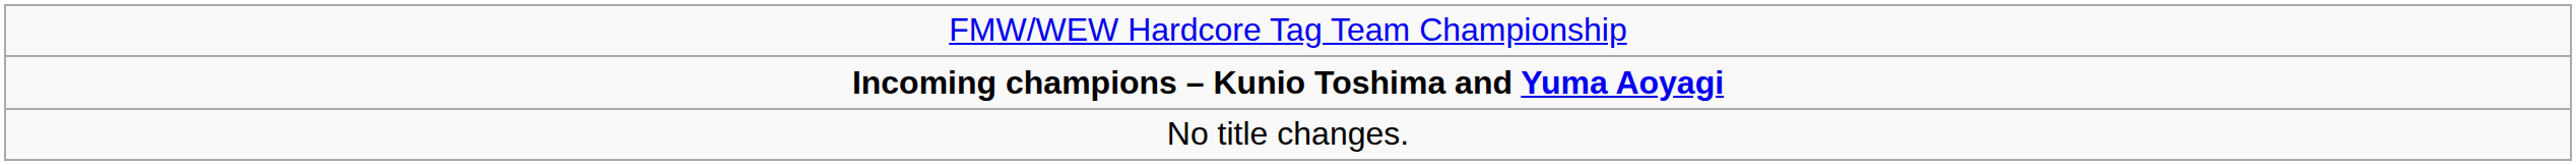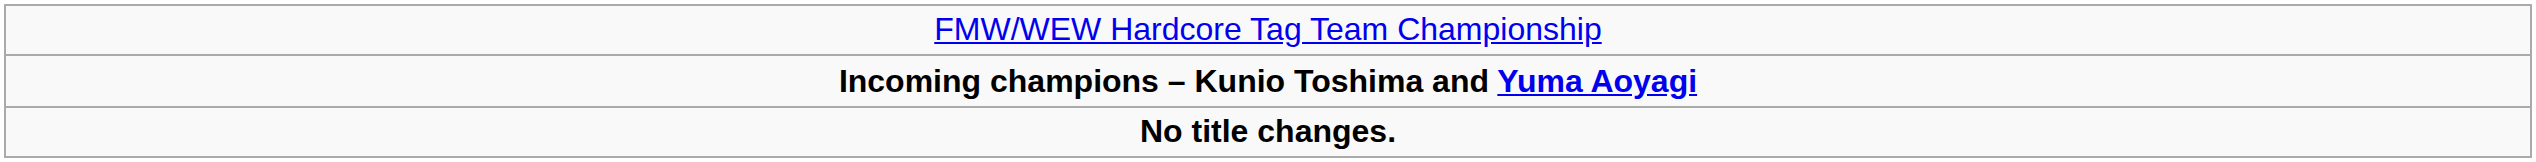row 3 | column 1: normal -> bold
